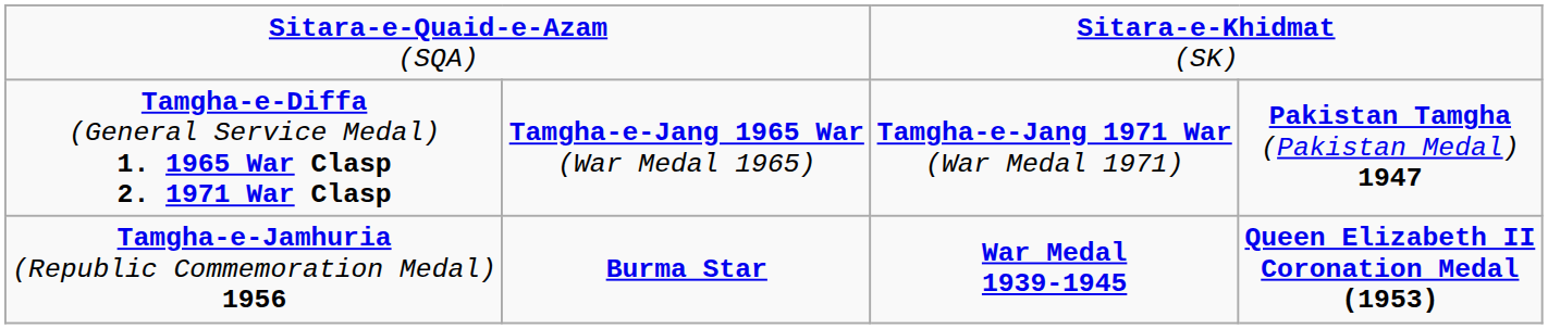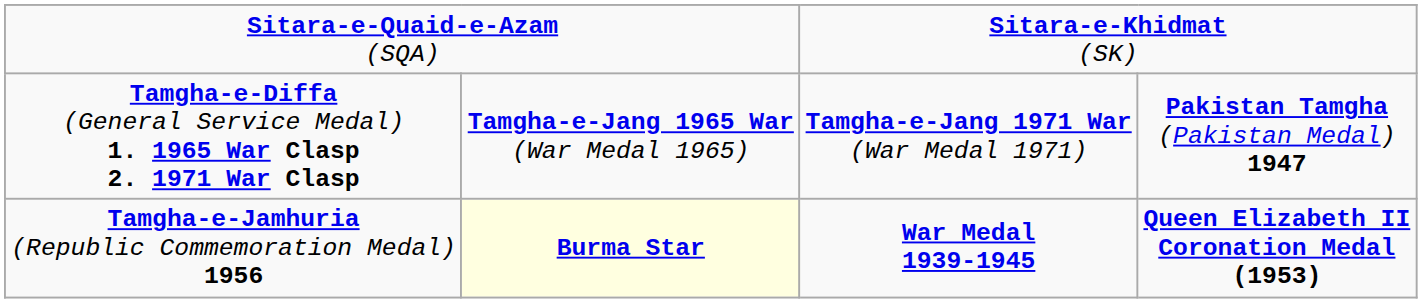Tamgha-e-Jamhuria (Republic Commemoration Medal) 1956 | column 2: no background -> lightyellow background
